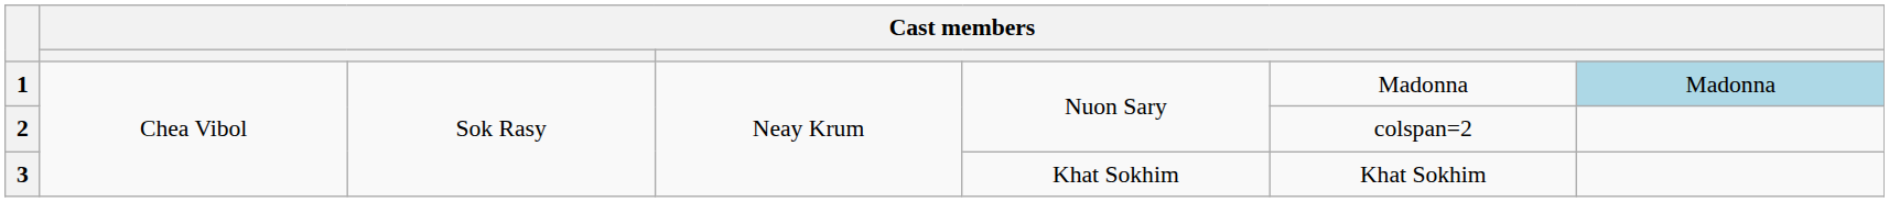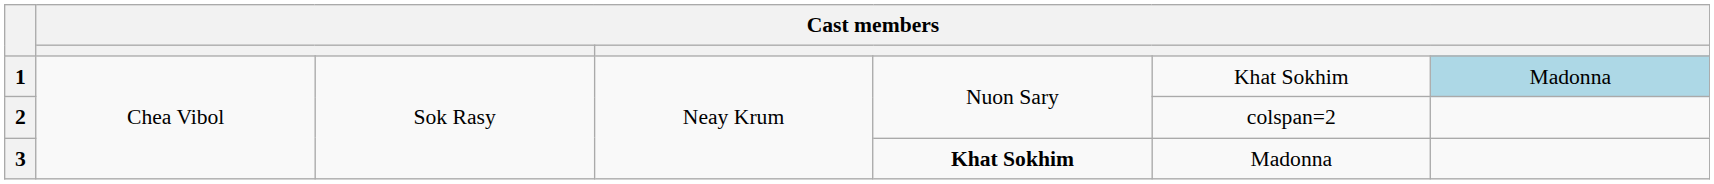1 | column 6: Madonna -> Khat Sokhim
3 | column 5: normal -> bold
3 | column 6: Khat Sokhim -> Madonna
